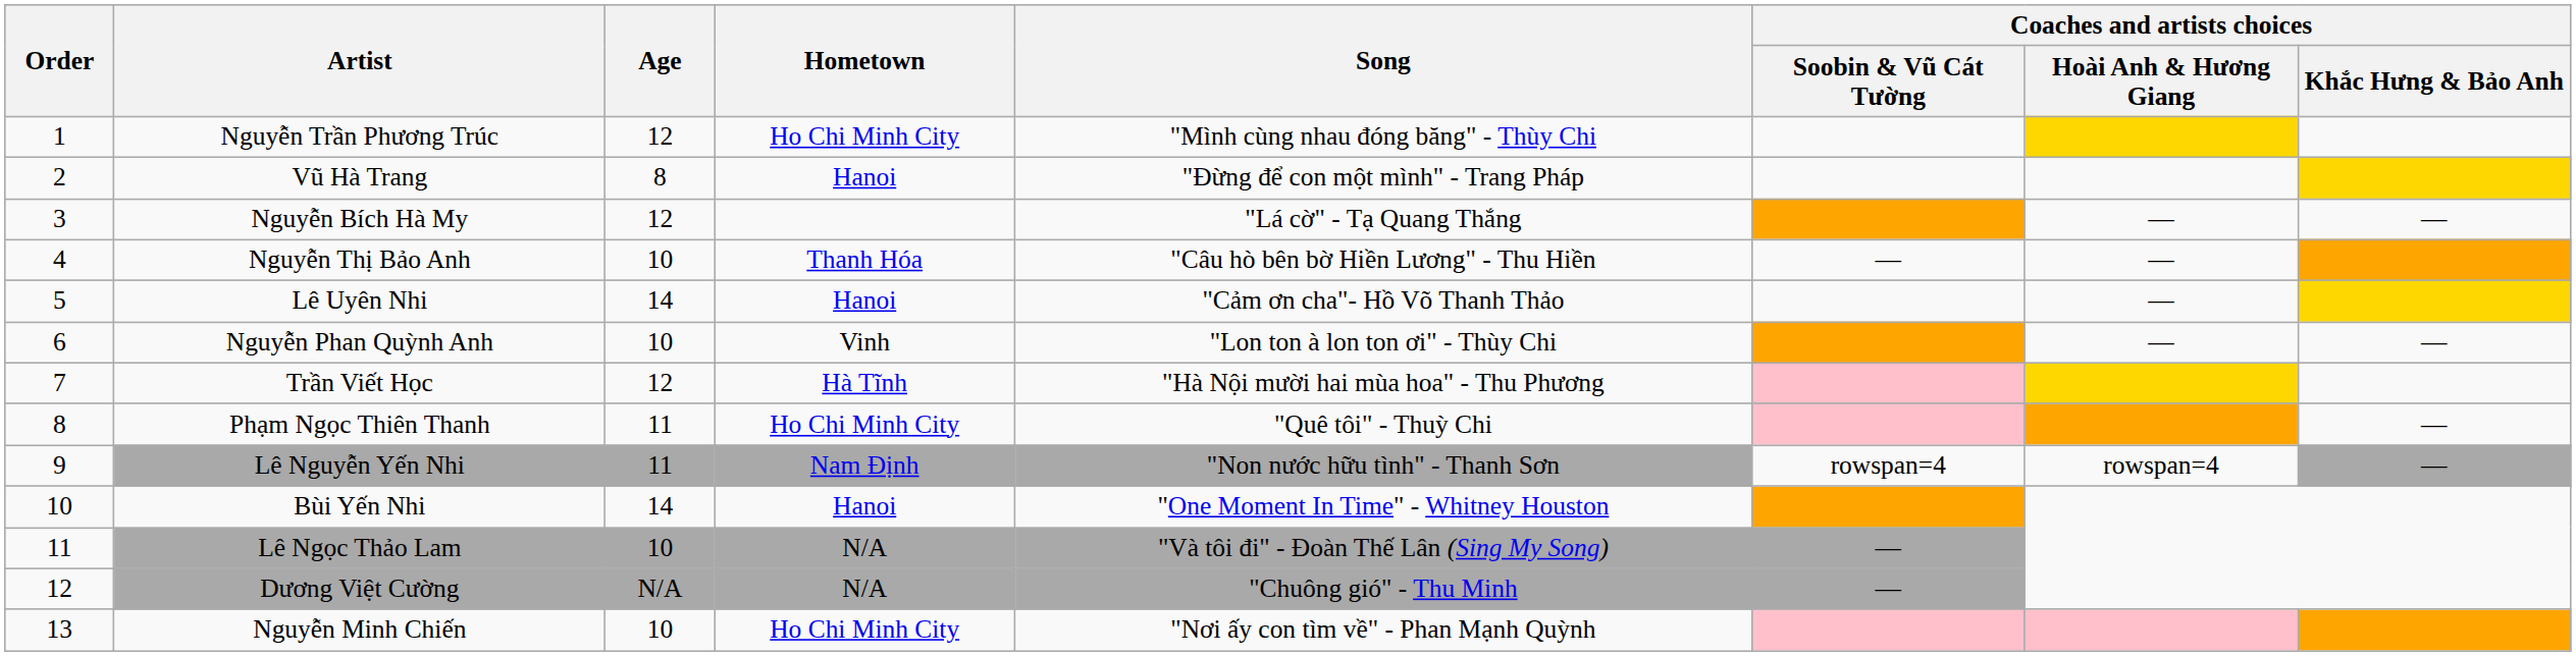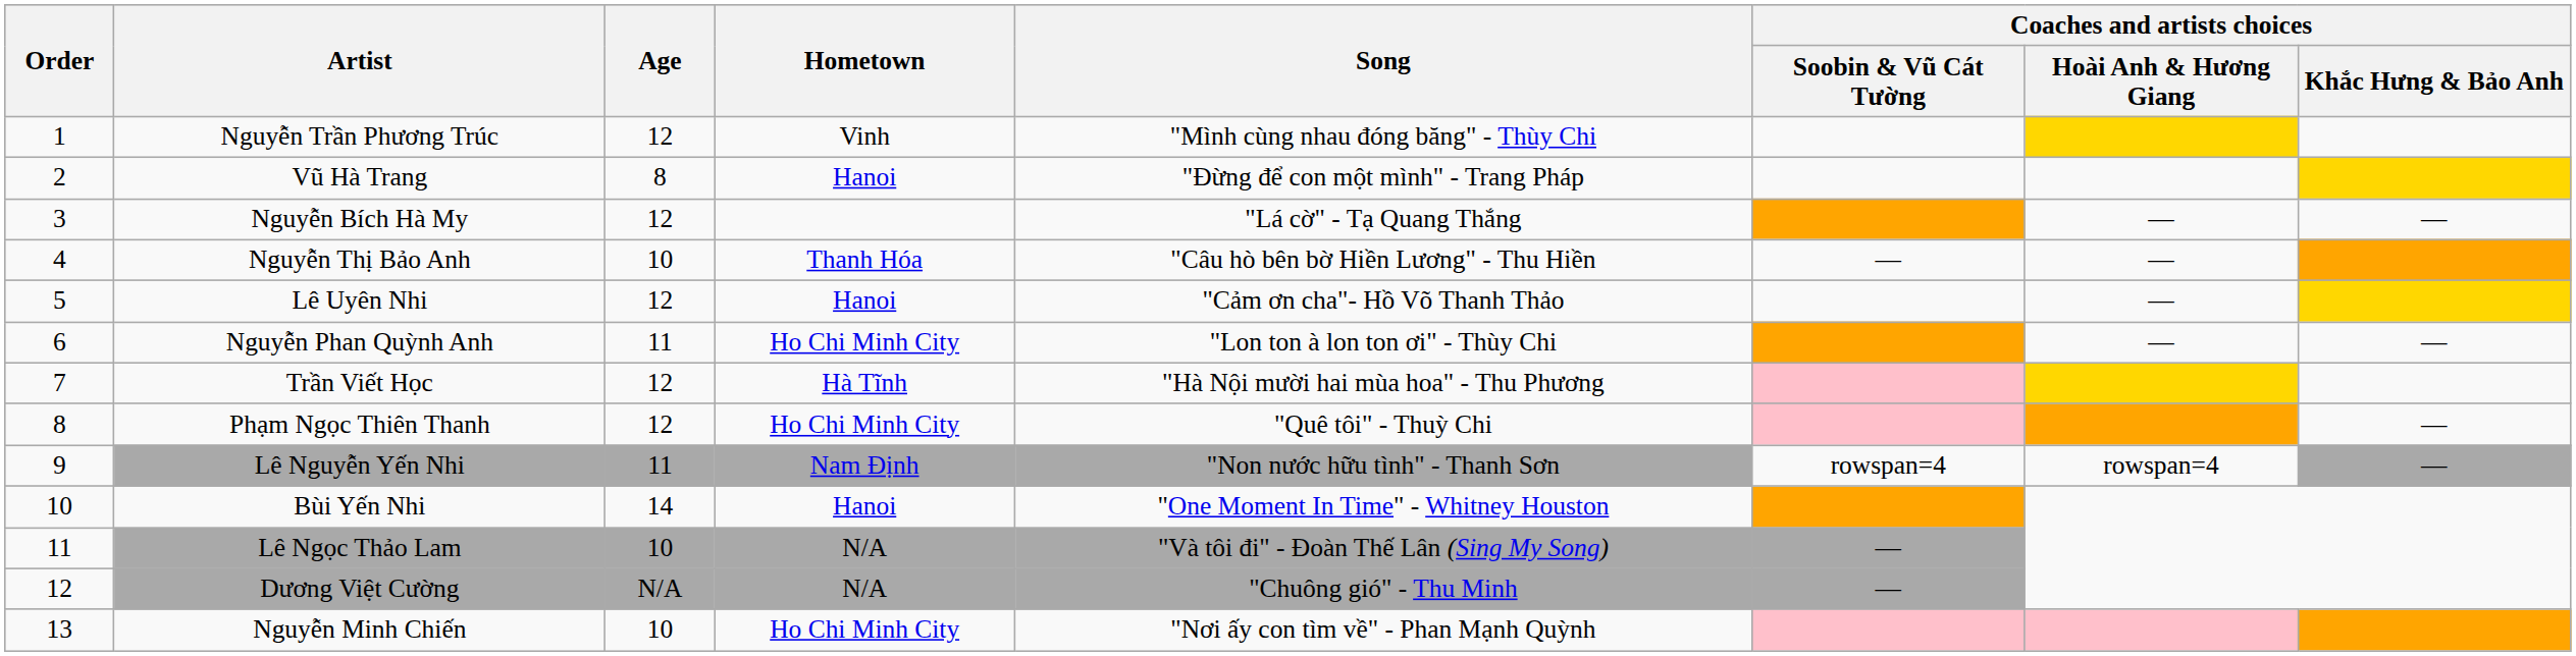Nguyễn Trần Phương Trúc | Hometown: Ho Chi Minh City -> Vinh
Lê Uyên Nhi | Age: 14 -> 12
Nguyễn Phan Quỳnh Anh | Age: 10 -> 11
Nguyễn Phan Quỳnh Anh | Hometown: Vinh -> Ho Chi Minh City
Phạm Ngọc Thiên Thanh | Age: 11 -> 12
